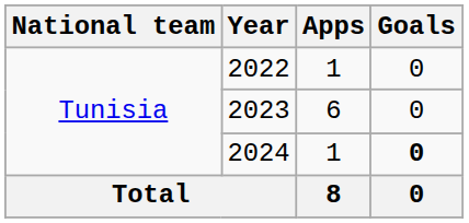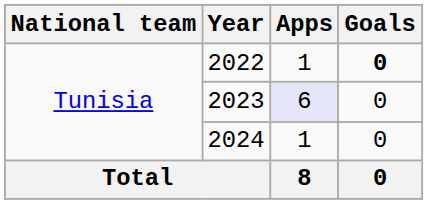2022 | Goals: normal -> bold
2023 | Apps: no background -> lavender background
2024 | Goals: bold -> normal
